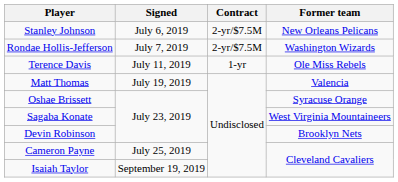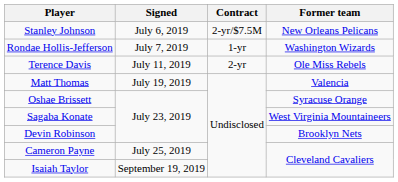Rondae Hollis-Jefferson | Contract: 2-yr/$7.5M -> 1-yr
Terence Davis | Contract: 1-yr -> 2-yr
